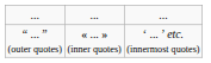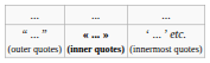“ ... ” (outer quotes) | column 2: normal -> bold
